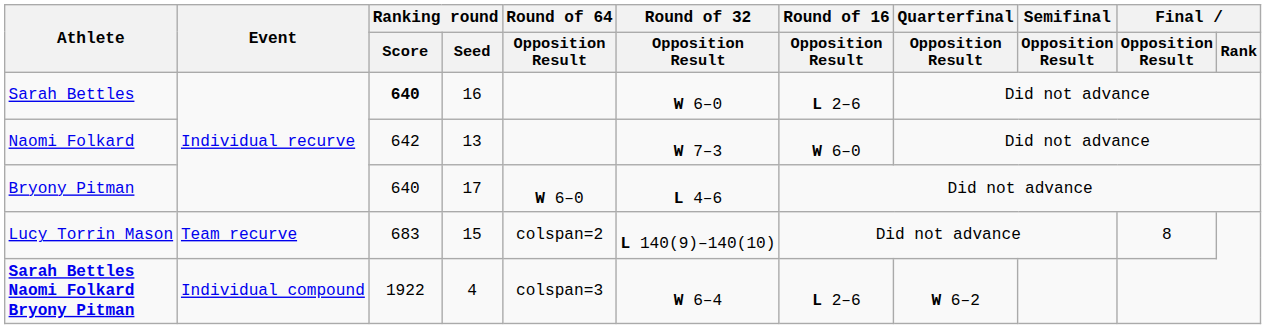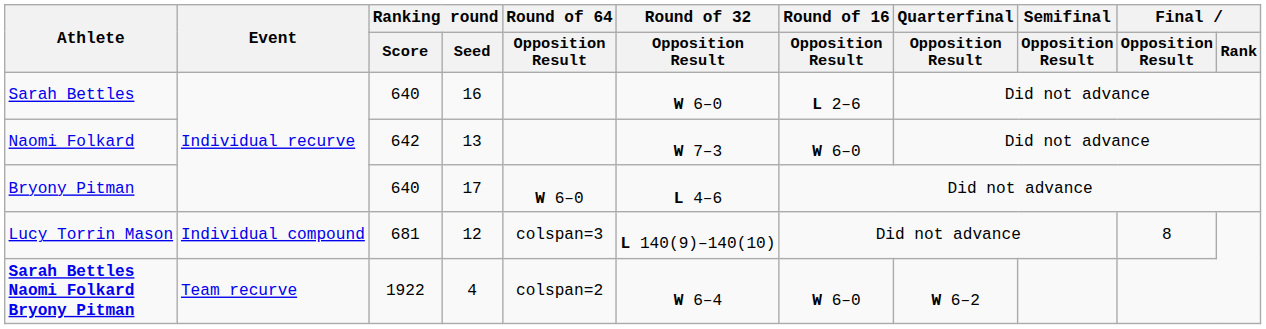Sarah Bettles | Ranking round / Score: bold -> normal
Lucy Torrin Mason | Event: Team recurve -> Individual compound
Lucy Torrin Mason | Ranking round / Score: 683 -> 681
Lucy Torrin Mason | Ranking round / Seed: 15 -> 12
Lucy Torrin Mason | Round of 64 / Opposition Result: colspan=2 -> colspan=3
Sarah Bettles Naomi Folkard Bryony Pitman | Event: Individual compound -> Team recurve
Sarah Bettles Naomi Folkard Bryony Pitman | Round of 64 / Opposition Result: colspan=3 -> colspan=2
Sarah Bettles Naomi Folkard Bryony Pitman | Round of 16 / Opposition Result: L 2–6 -> W 6–0
